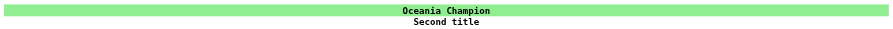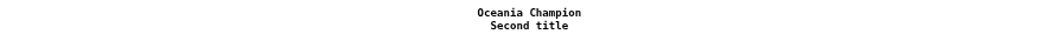row 1 | column 1: lightgreen background -> no background
